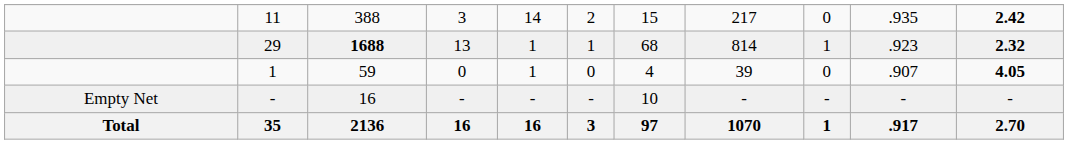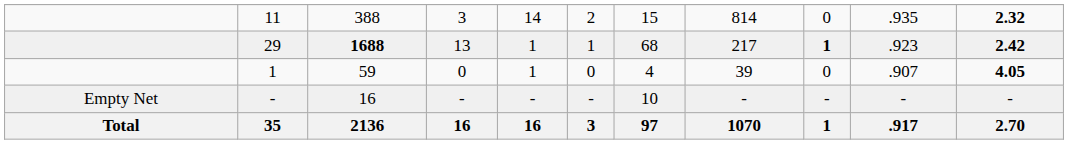11 | column 8: 217 -> 814
11 | column 11: 2.42 -> 2.32
29 | column 8: 814 -> 217
29 | column 9: normal -> bold
29 | column 11: 2.32 -> 2.42
